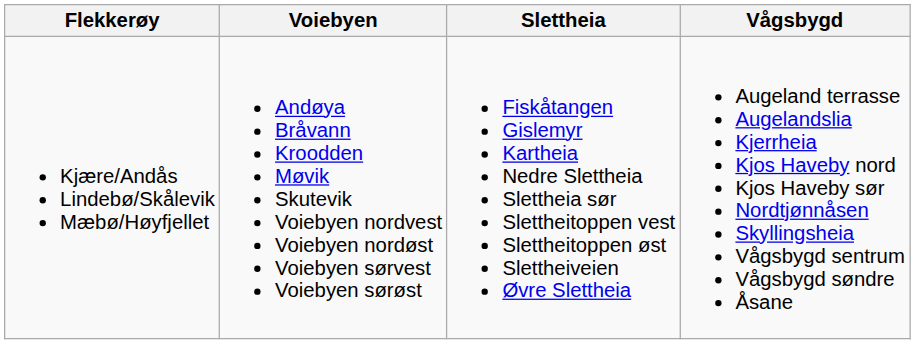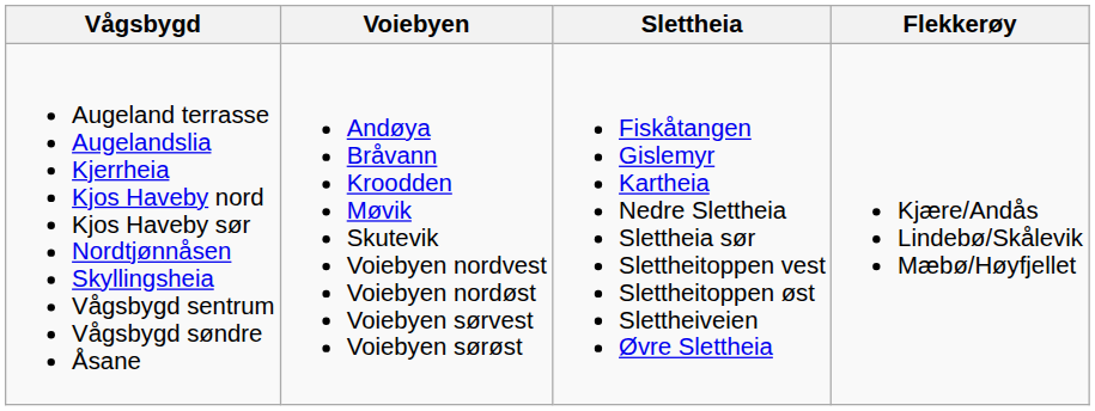columns swapped: Vågsbygd <-> Flekkerøy
